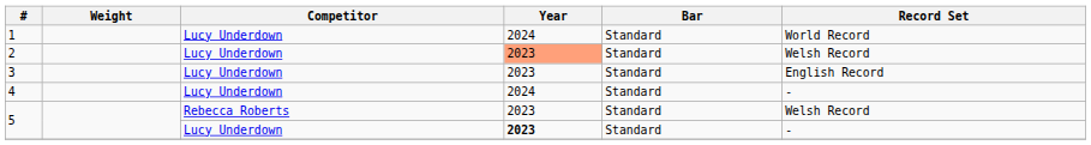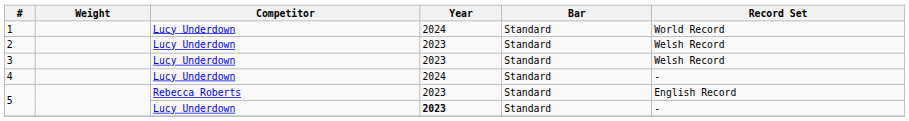2 | Year: lightsalmon background -> no background
3 | Record Set: English Record -> Welsh Record
5 / Rebecca Roberts | Record Set: Welsh Record -> English Record
